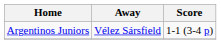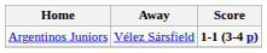Argentinos Juniors | Score: normal -> bold
